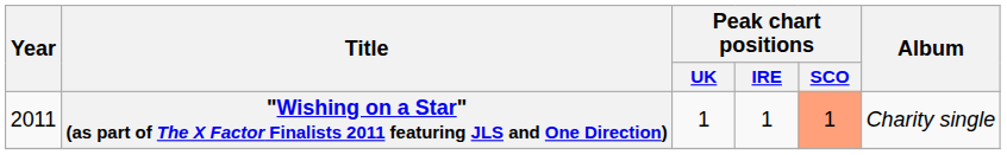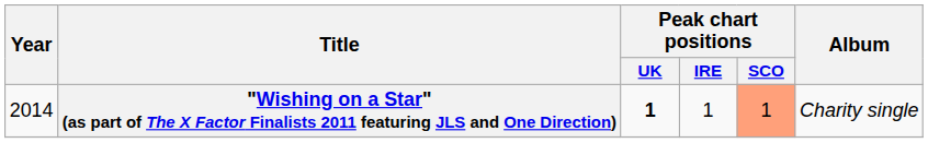row 3 | Year: 2011 -> 2014
row 3 | Peak chart positions / UK: normal -> bold
